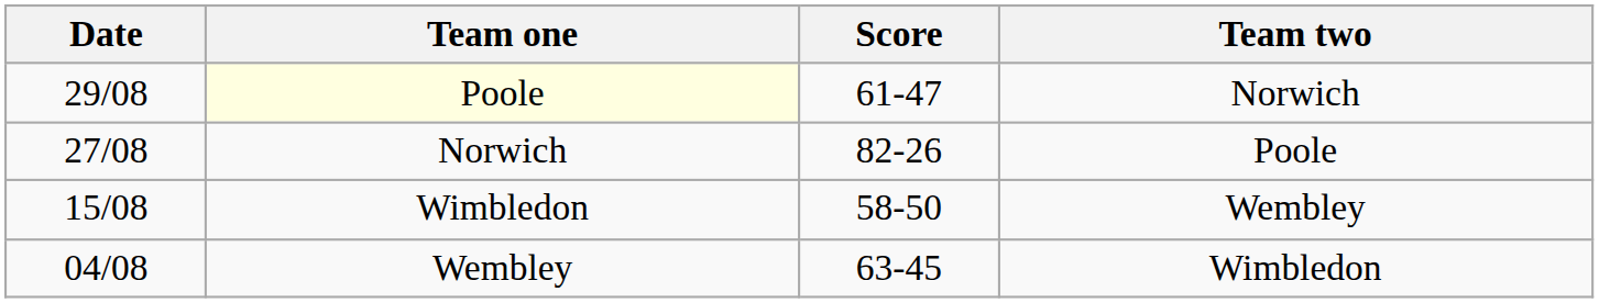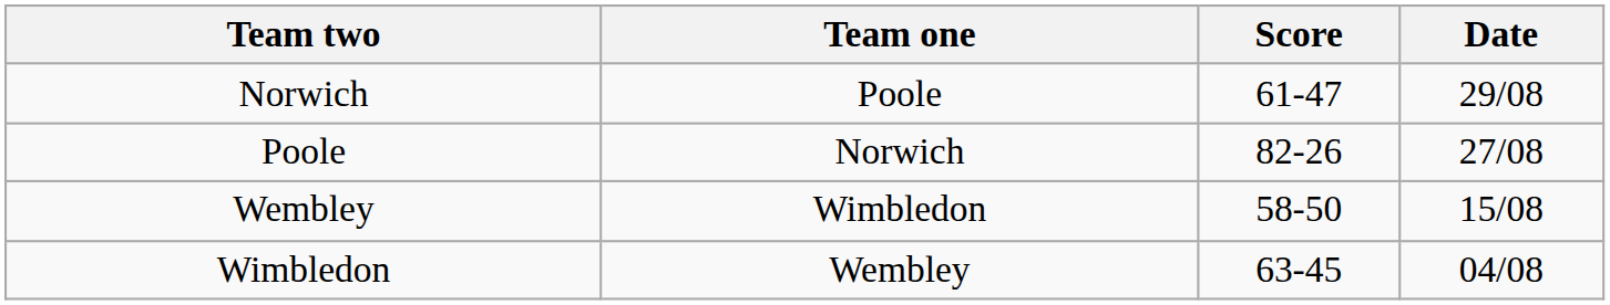columns swapped: Date <-> Team two
row 2 | Team one: lightyellow background -> no background
